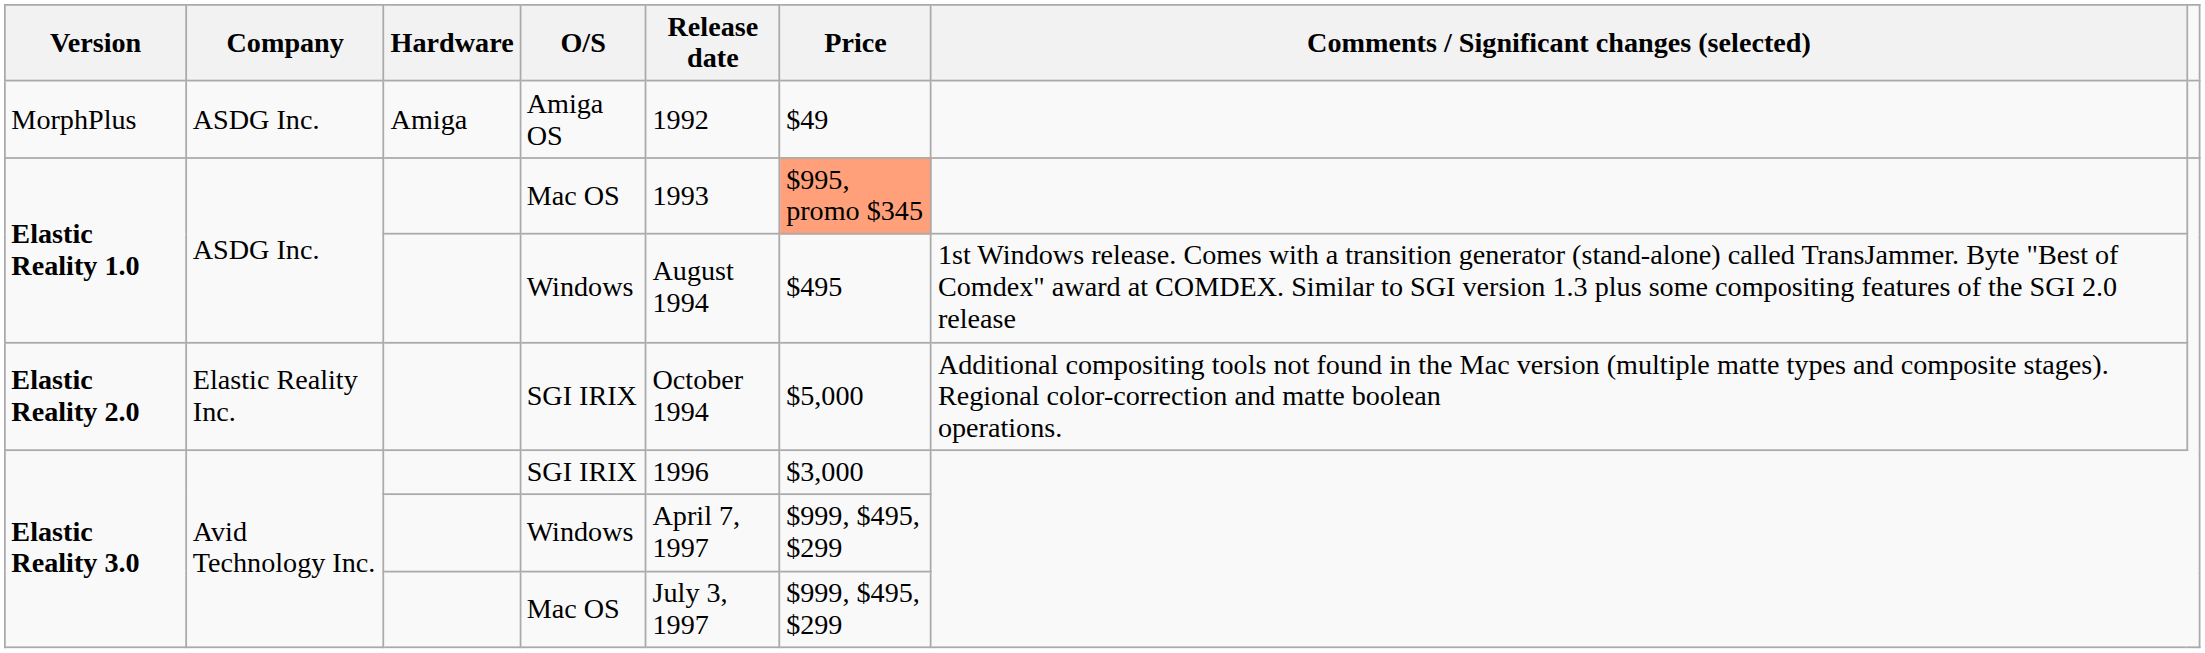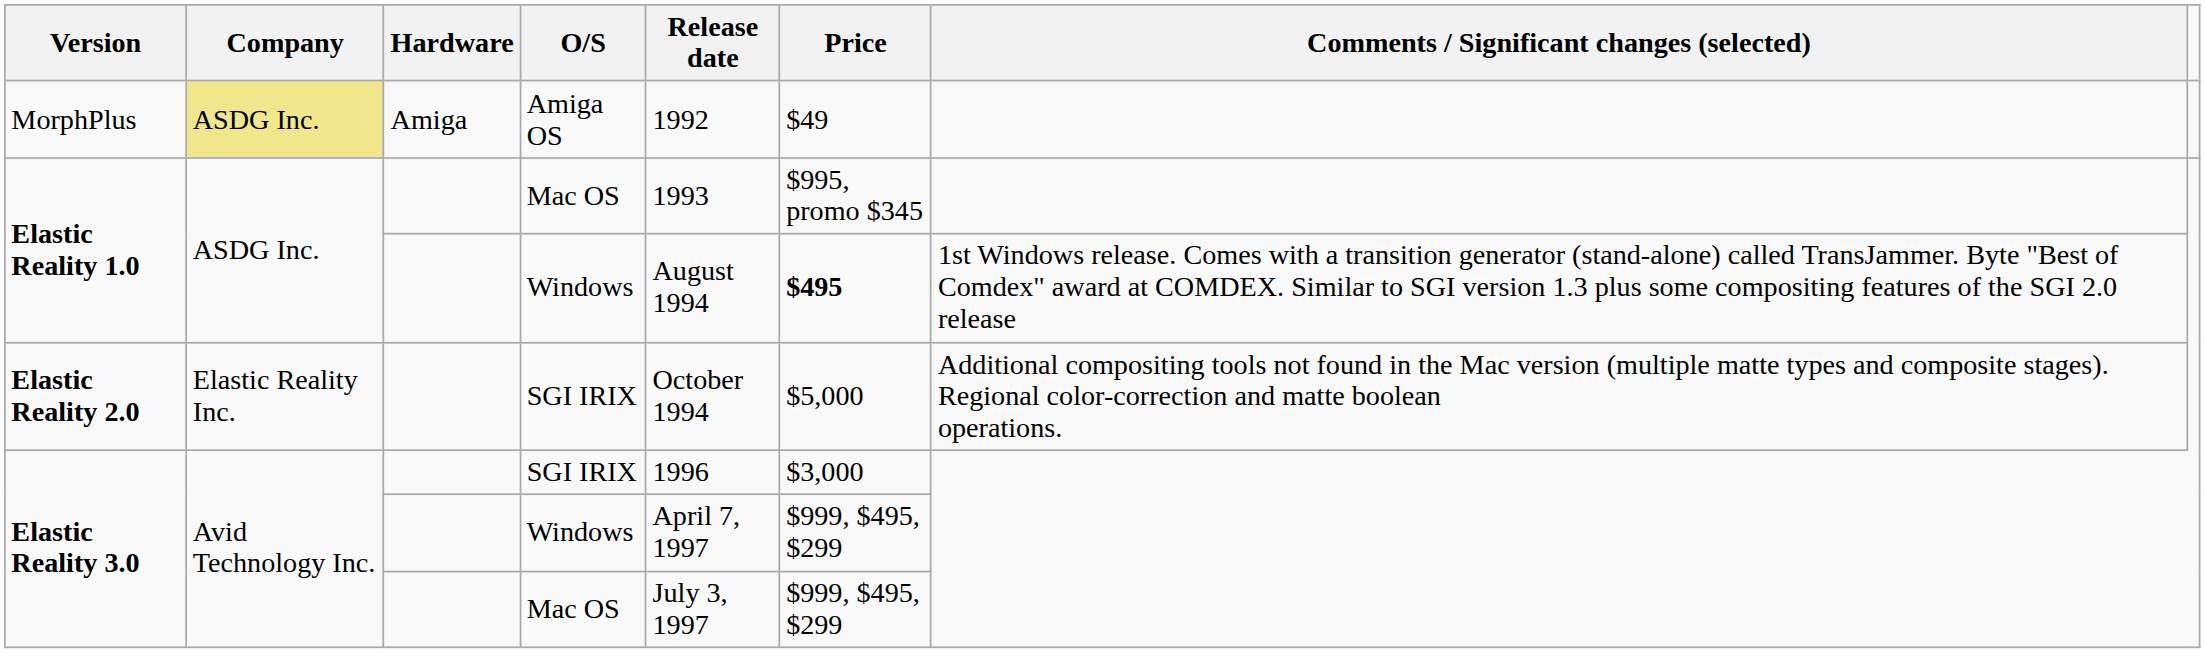MorphPlus | Company: no background -> khaki background
Elastic Reality 1.0 / Mac OS | Price: lightsalmon background -> no background
Elastic Reality 1.0 / Windows | Price: normal -> bold
